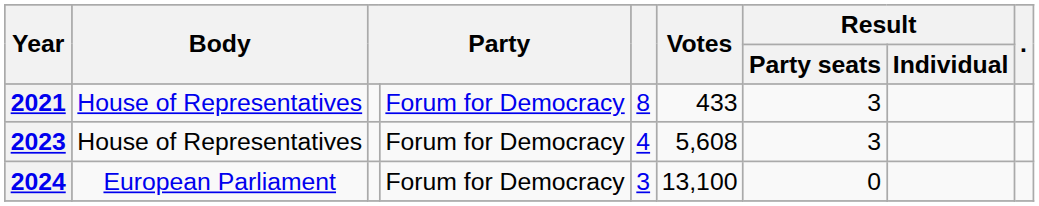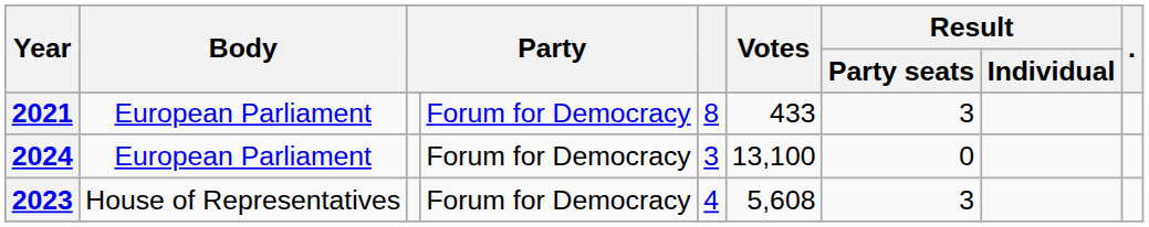2021 | Body: House of Representatives -> European Parliament
rows swapped: 2023 <-> 2024
